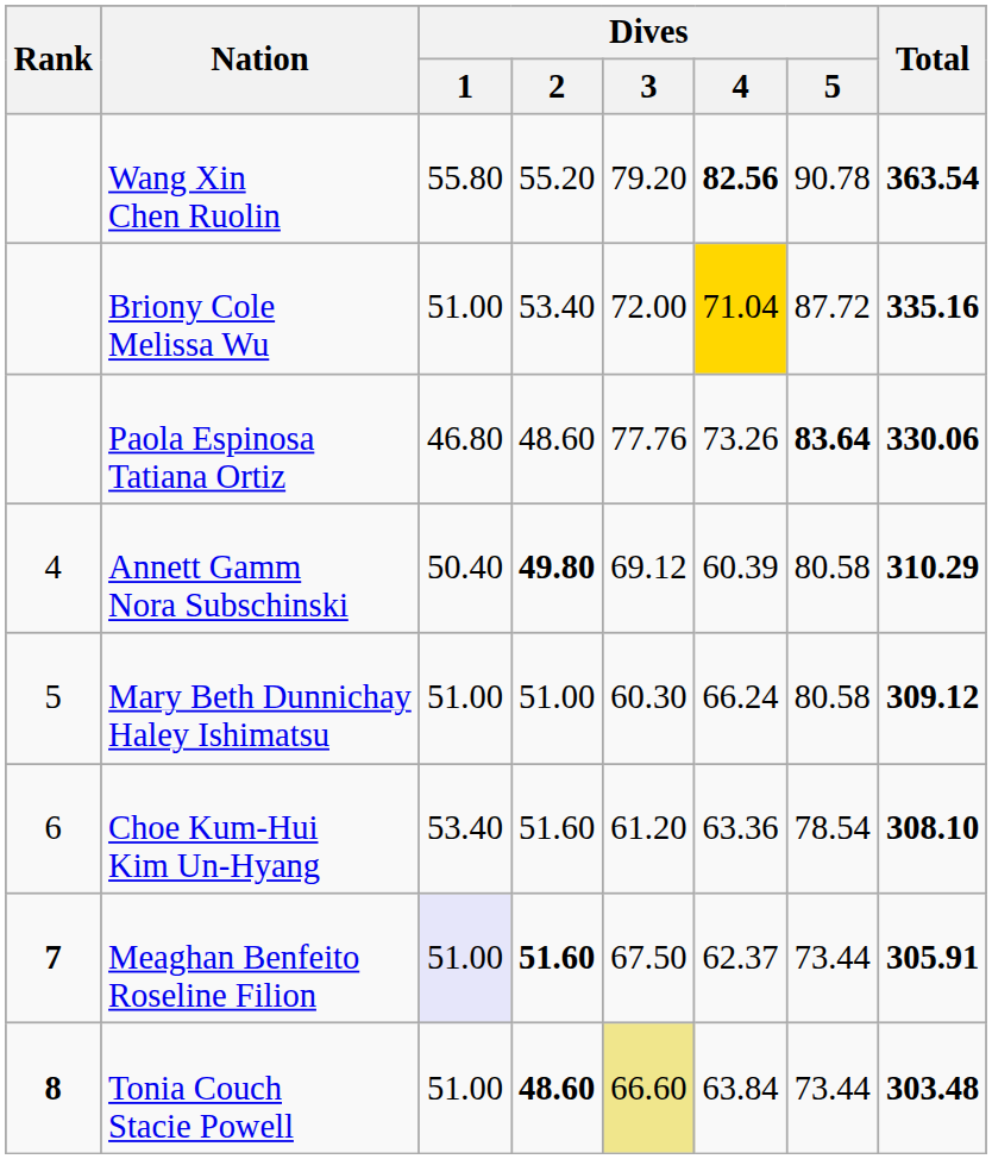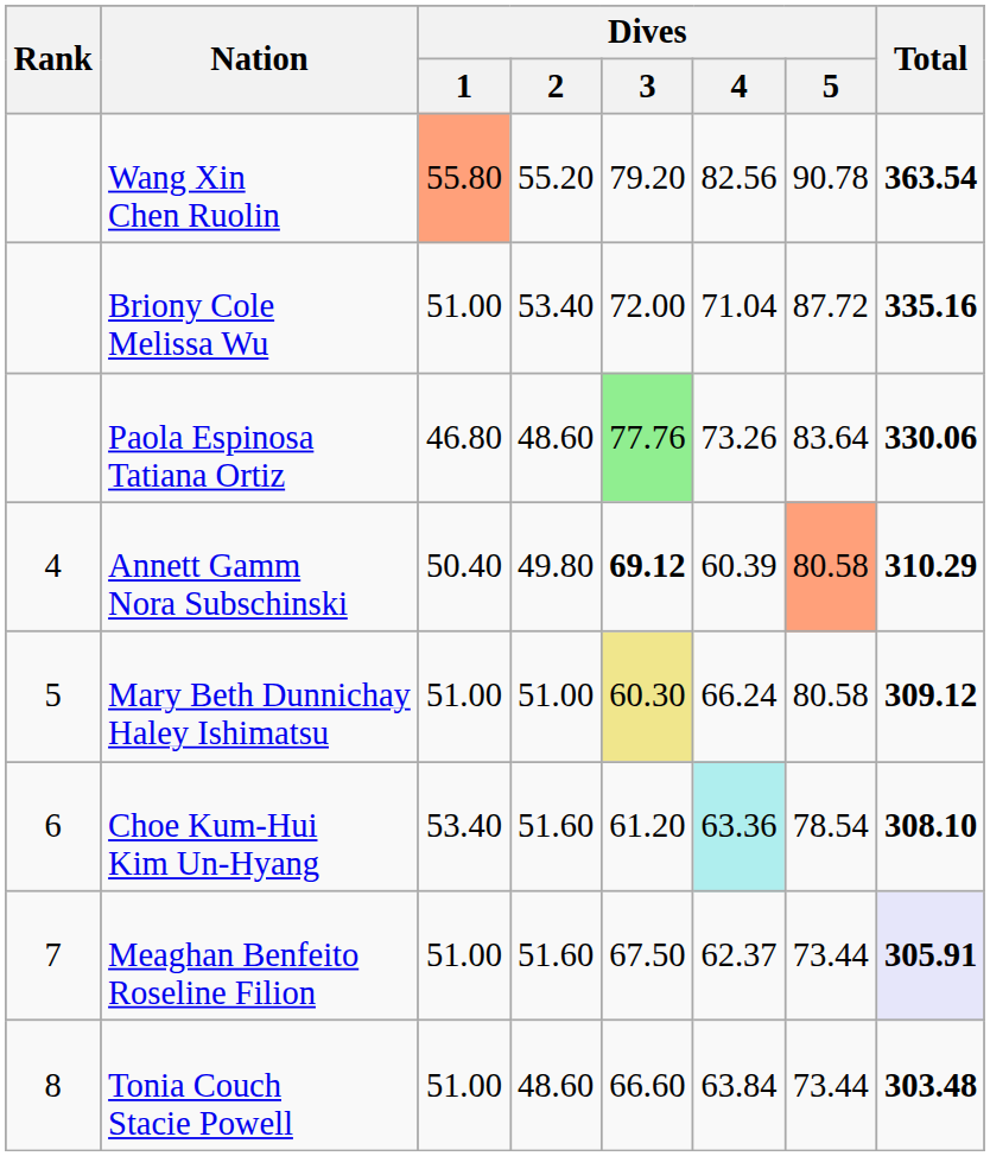Wang Xin Chen Ruolin | Dives / 1: no background -> lightsalmon background
Wang Xin Chen Ruolin | Dives / 4: bold -> normal
Briony Cole Melissa Wu | Dives / 4: gold background -> no background
Paola Espinosa Tatiana Ortiz | Dives / 3: no background -> lightgreen background
Paola Espinosa Tatiana Ortiz | Dives / 5: bold -> normal
Annett Gamm Nora Subschinski | Dives / 2: bold -> normal
Annett Gamm Nora Subschinski | Dives / 3: normal -> bold
Annett Gamm Nora Subschinski | Dives / 5: no background -> lightsalmon background
Mary Beth Dunnichay Haley Ishimatsu | Dives / 3: no background -> khaki background
Choe Kum-Hui Kim Un-Hyang | Dives / 4: no background -> paleturquoise background
Meaghan Benfeito Roseline Filion | Rank: bold -> normal
Meaghan Benfeito Roseline Filion | Dives / 1: lavender background -> no background
Meaghan Benfeito Roseline Filion | Dives / 2: bold -> normal
Meaghan Benfeito Roseline Filion | Total: no background -> lavender background
Tonia Couch Stacie Powell | Rank: bold -> normal
Tonia Couch Stacie Powell | Dives / 2: bold -> normal
Tonia Couch Stacie Powell | Dives / 3: khaki background -> no background
